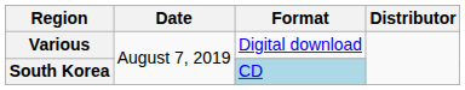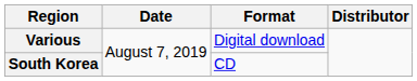South Korea / CD | Format: lightblue background -> no background
